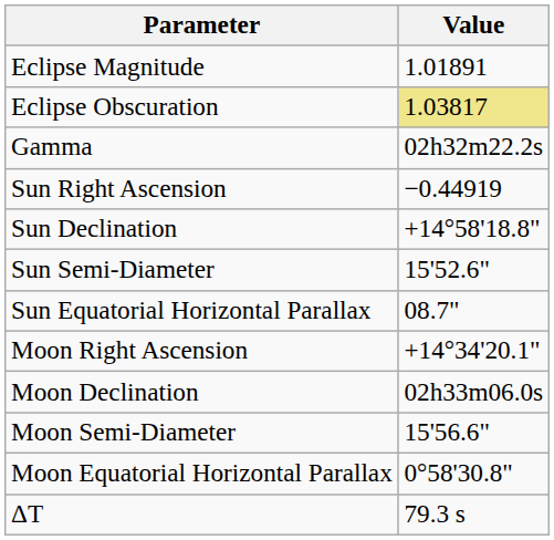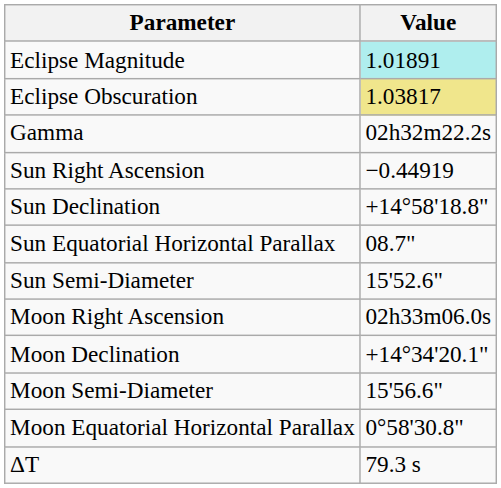Eclipse Magnitude | Value: no background -> paleturquoise background
rows swapped: Sun Semi-Diameter <-> Sun Equatorial Horizontal Parallax
Moon Right Ascension | Value: +14°34'20.1" -> 02h33m06.0s
Moon Declination | Value: 02h33m06.0s -> +14°34'20.1"
